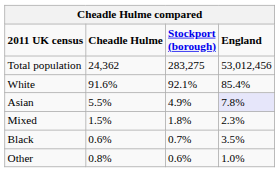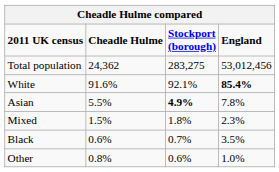White | England: normal -> bold
Asian | Stockport (borough): normal -> bold
Asian | England: lavender background -> no background
